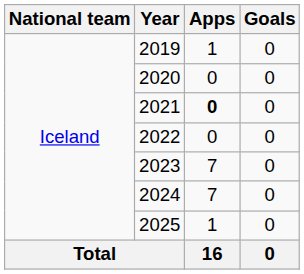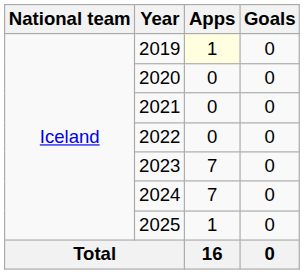2019 | Apps: no background -> lightyellow background
2021 | Apps: bold -> normal
